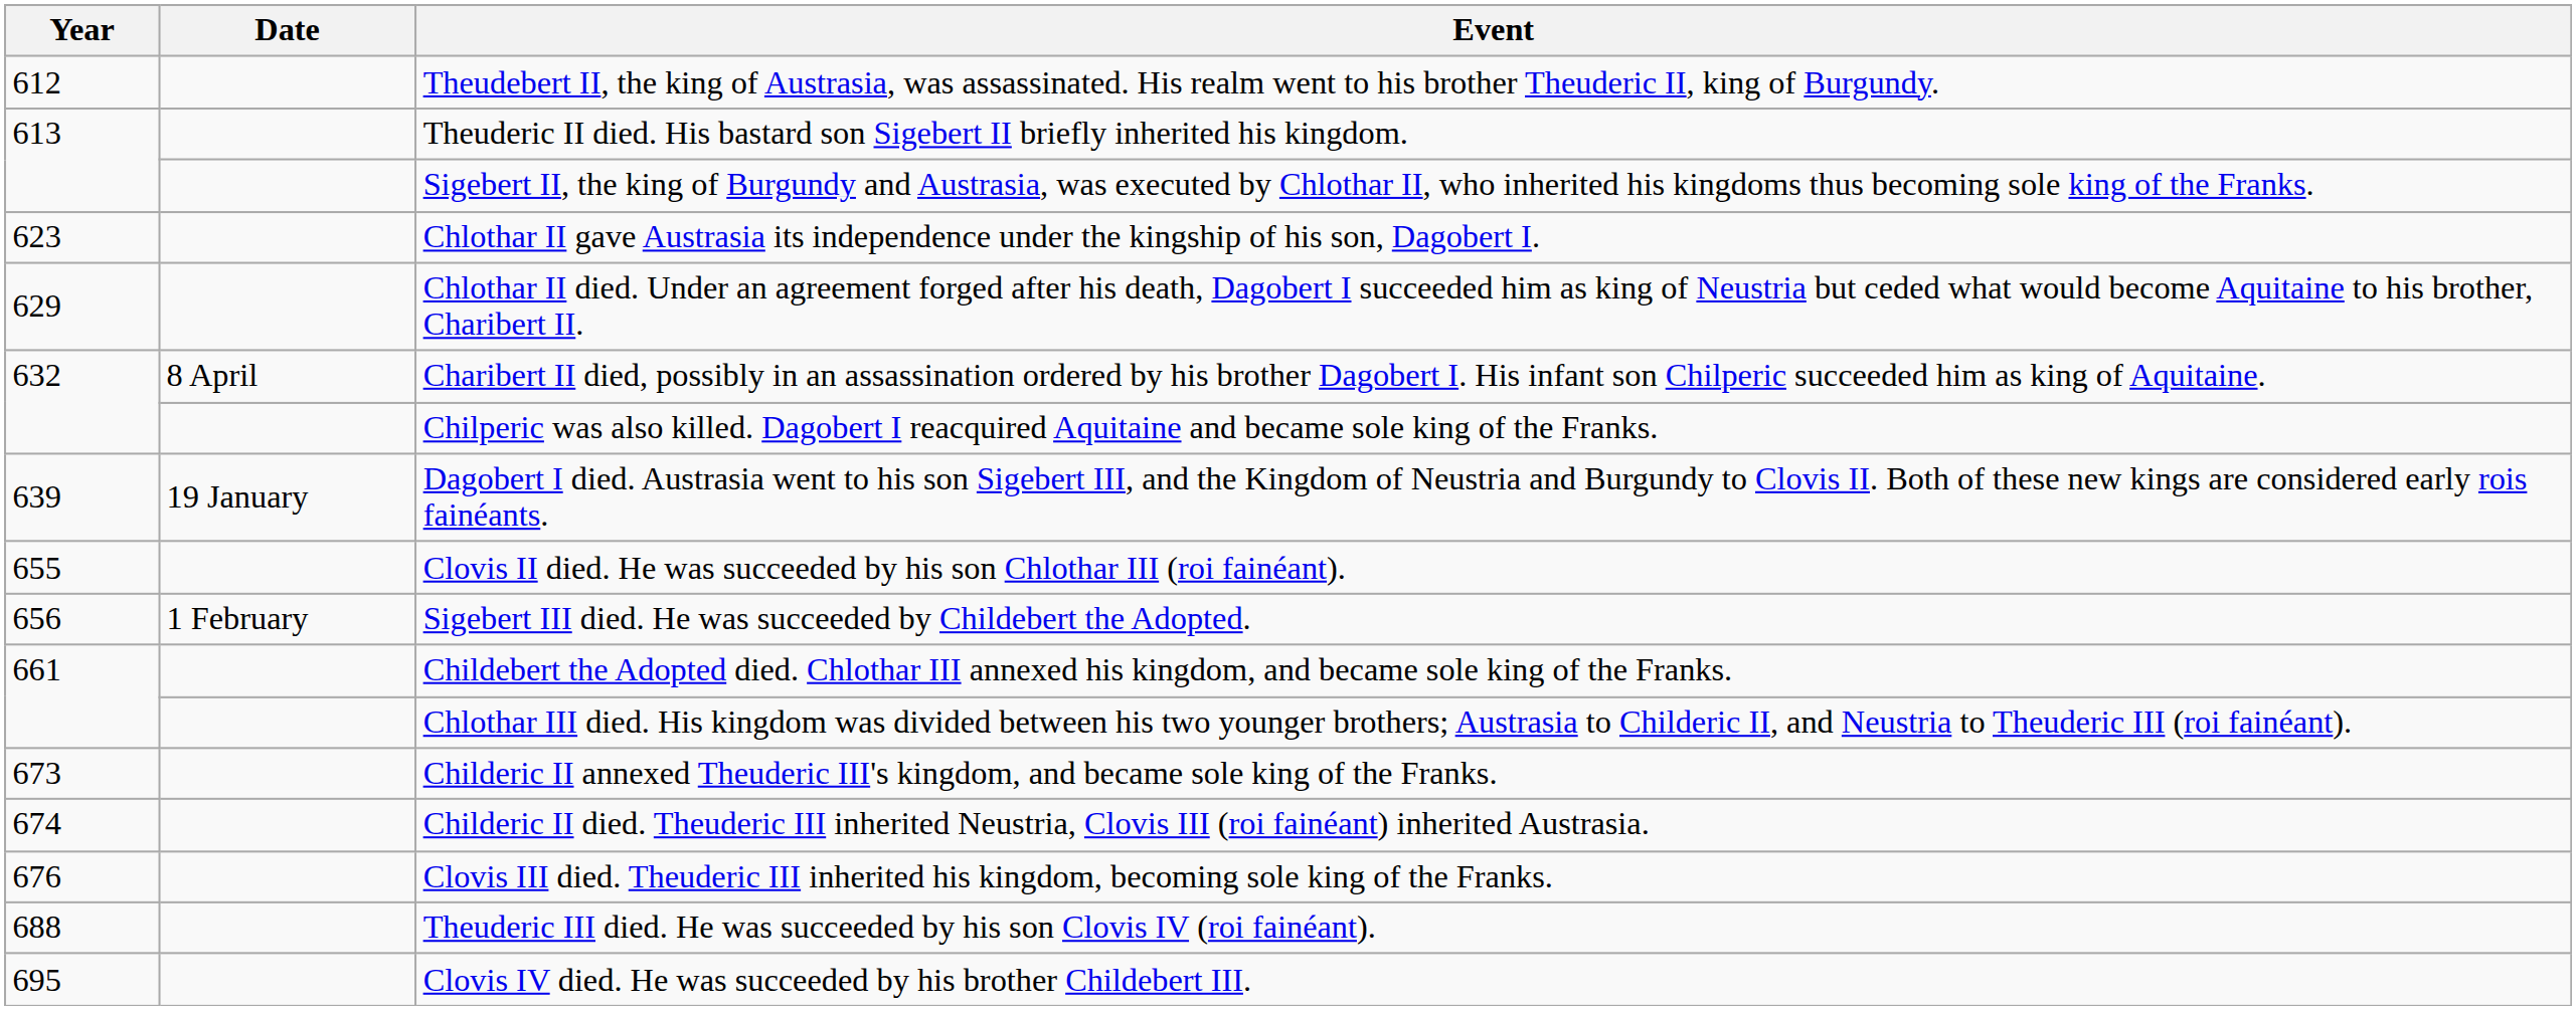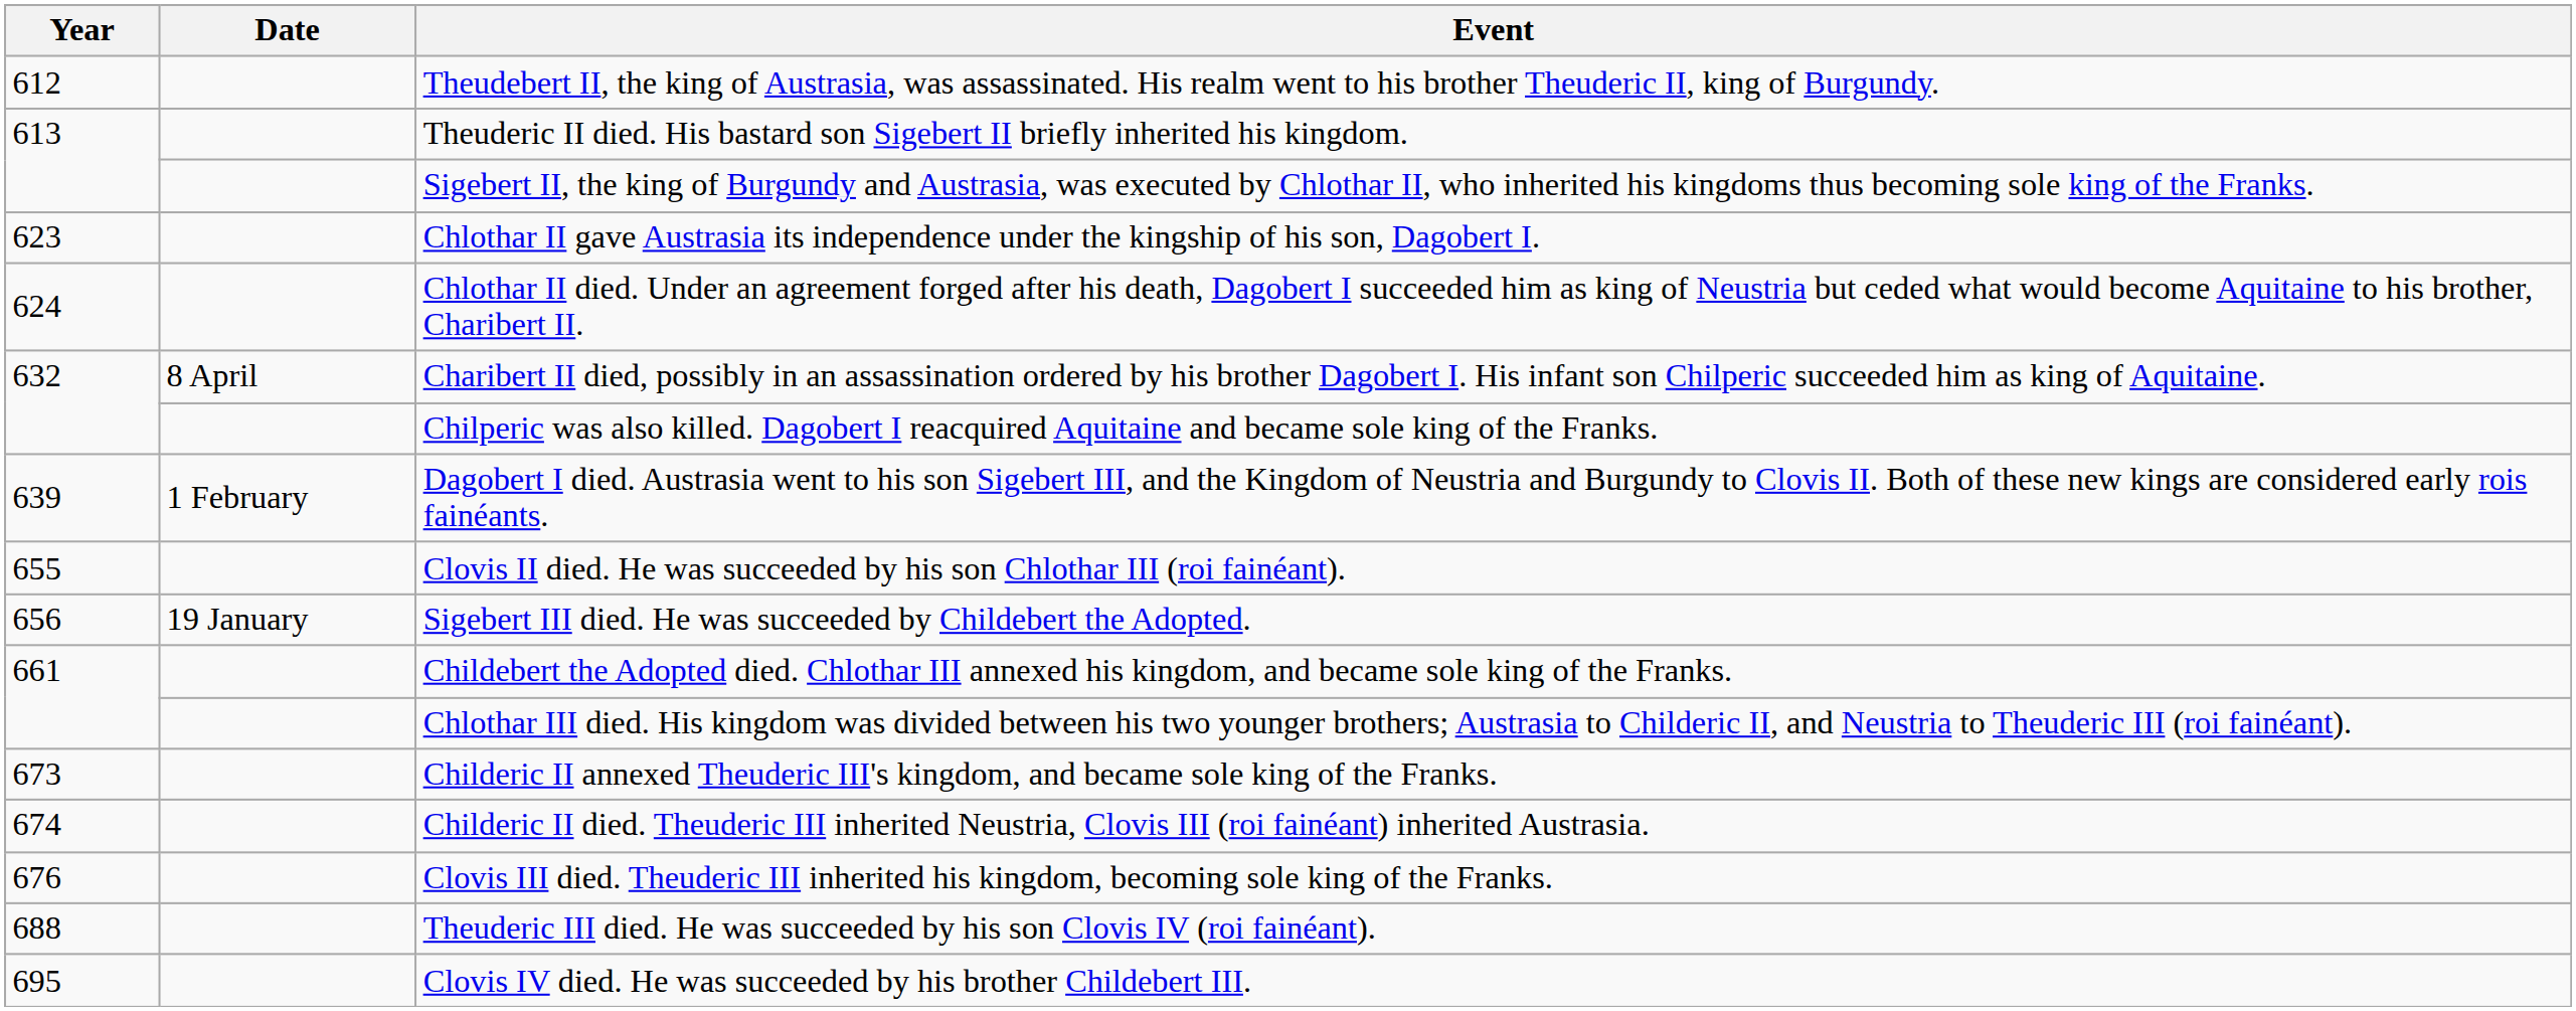row 6 | Year: 629 -> 624
row 9 | Date: 19 January -> 1 February
row 11 | Date: 1 February -> 19 January
